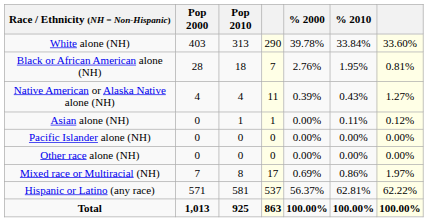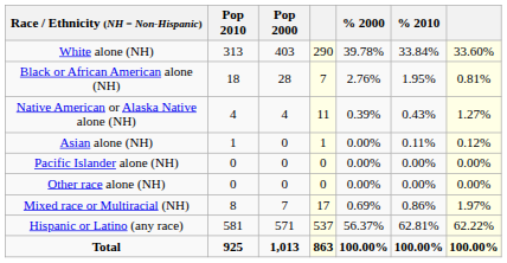columns swapped: Pop 2000 <-> Pop 2010
